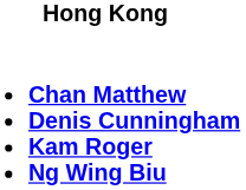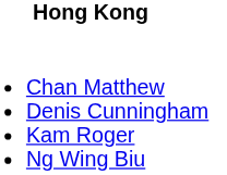row 2 | column 1: bold -> normal
